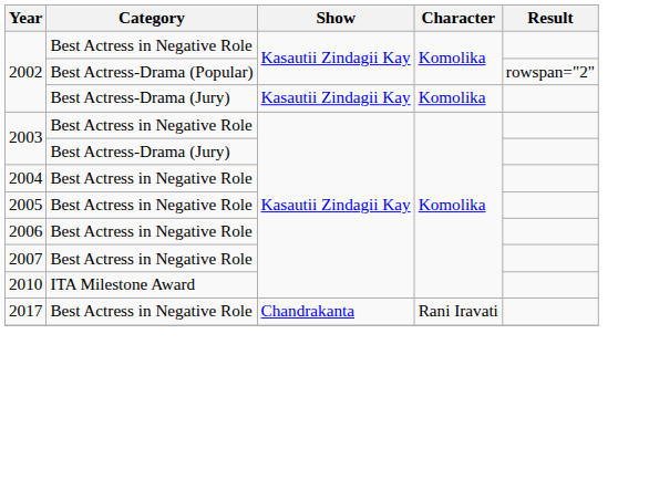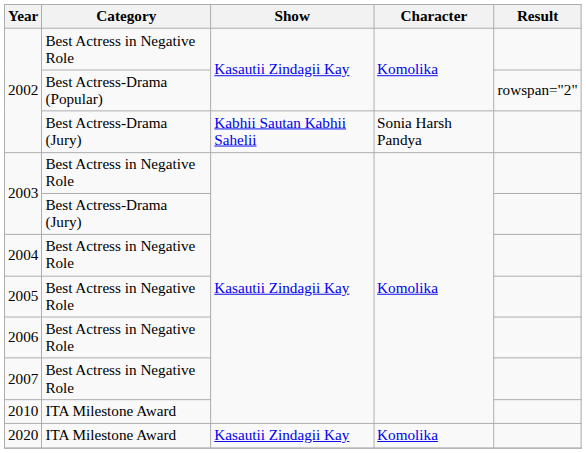2002 / Best Actress-Drama (Jury) | Show: Kasautii Zindagii Kay -> Kabhii Sautan Kabhii Sahelii
2002 / Best Actress-Drama (Jury) | Character: Komolika -> Sonia Harsh Pandya
- row: 2017 | Best Actress in Negative Role | Chandrakanta | Rani Iravati
+ row: 2020 | ITA Milestone Award | Kasautii Zindagii Kay | Komolika
